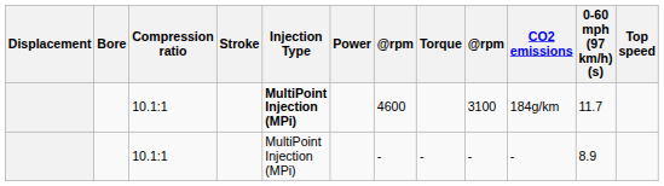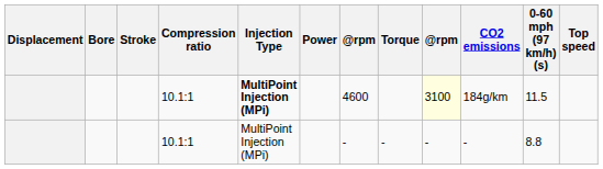columns swapped: Stroke <-> Compression ratio
row 2 | column 9: no background -> lightyellow background
row 2 | 0-60 mph (97 km/h) (s): 11.7 -> 11.5
row 3 | 0-60 mph (97 km/h) (s): 8.9 -> 8.8
